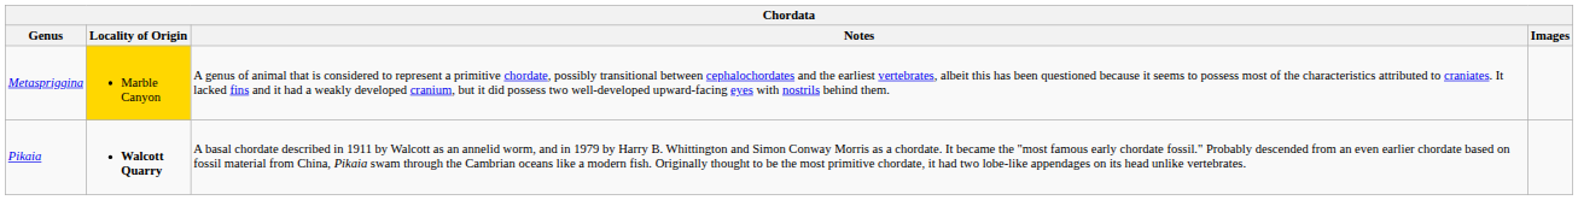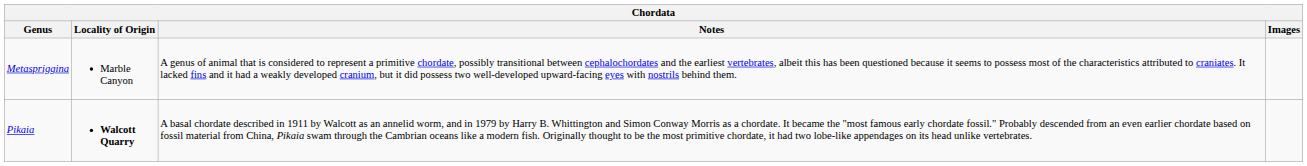Metaspriggina | Locality of Origin: gold background -> no background
